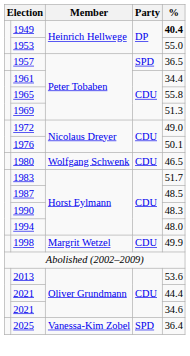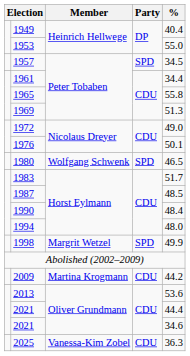1949 | %: bold -> normal
1957 | %: 36.5 -> 34.5
1980 | Party: CDU -> SPD
1990 | %: 48.3 -> 48.4
1998 | Party: CDU -> SPD
+ row: 2009 | Martina Krogmann | CDU | 44.2
2025 | Party: SPD -> CDU
2025 | %: 36.4 -> 36.3
